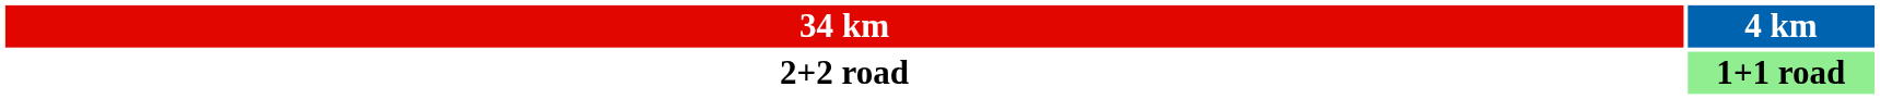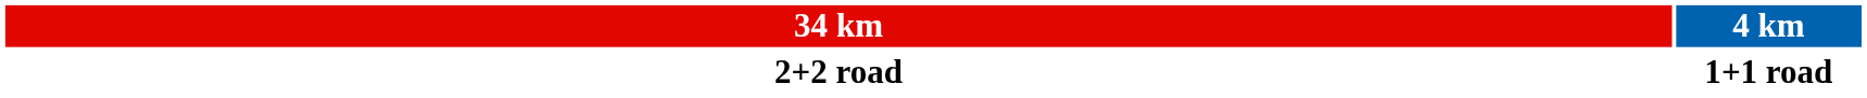2+2 road | column 2: lightgreen background -> no background
